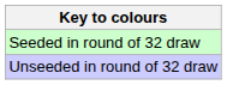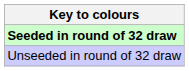row 2 | column 1: normal -> bold
